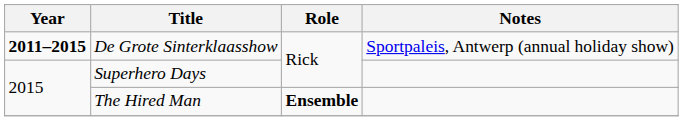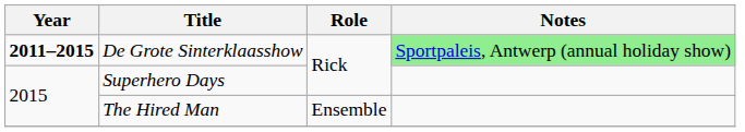De Grote Sinterklaasshow | Notes: no background -> lightgreen background
The Hired Man | Role: bold -> normal
